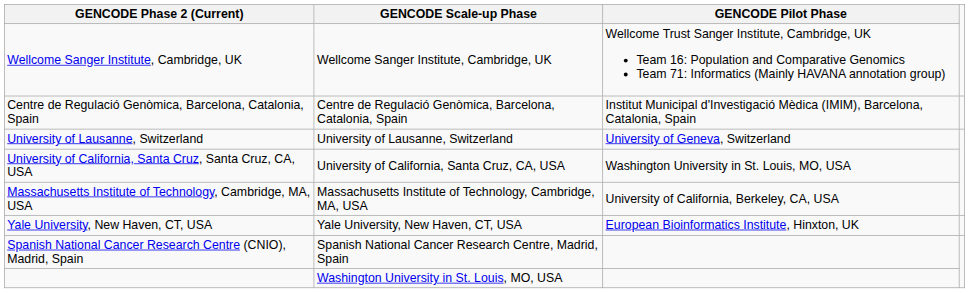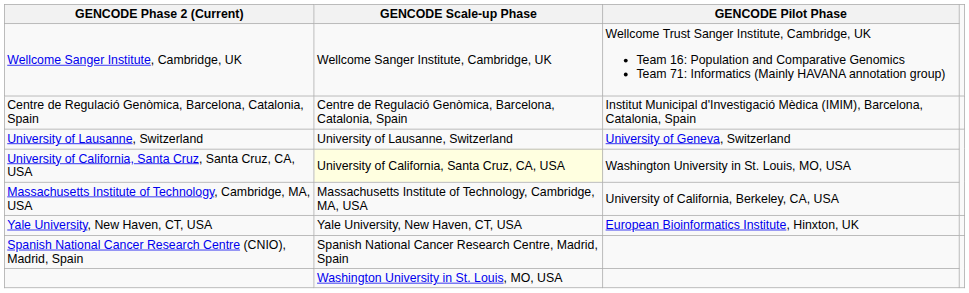University of California, Santa Cruz, Santa Cruz, CA, USA | GENCODE Scale-up Phase: no background -> lightyellow background
